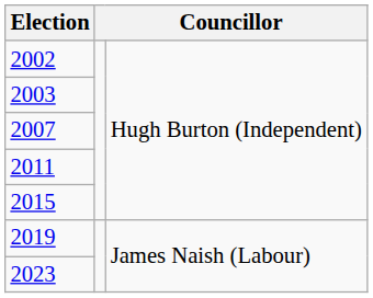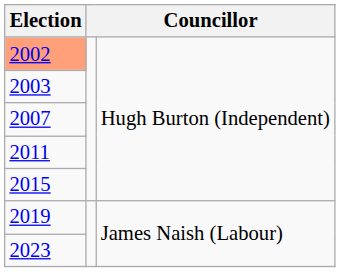2002 | Election: no background -> lightsalmon background
